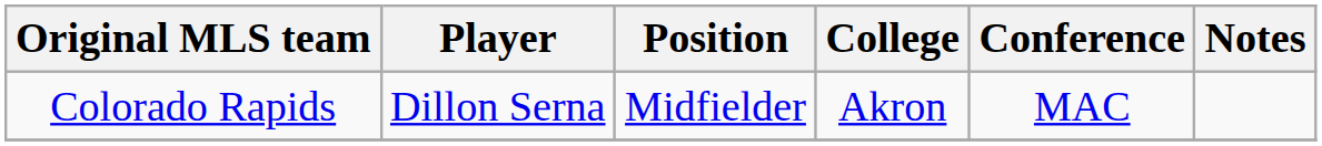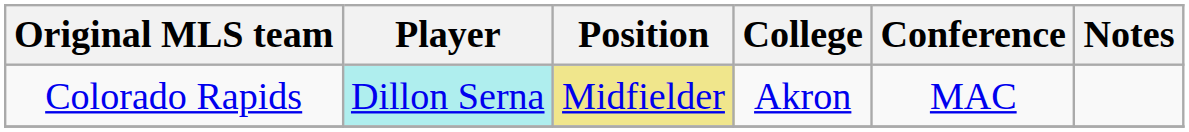Colorado Rapids | Player: no background -> paleturquoise background
Colorado Rapids | Position: no background -> khaki background
